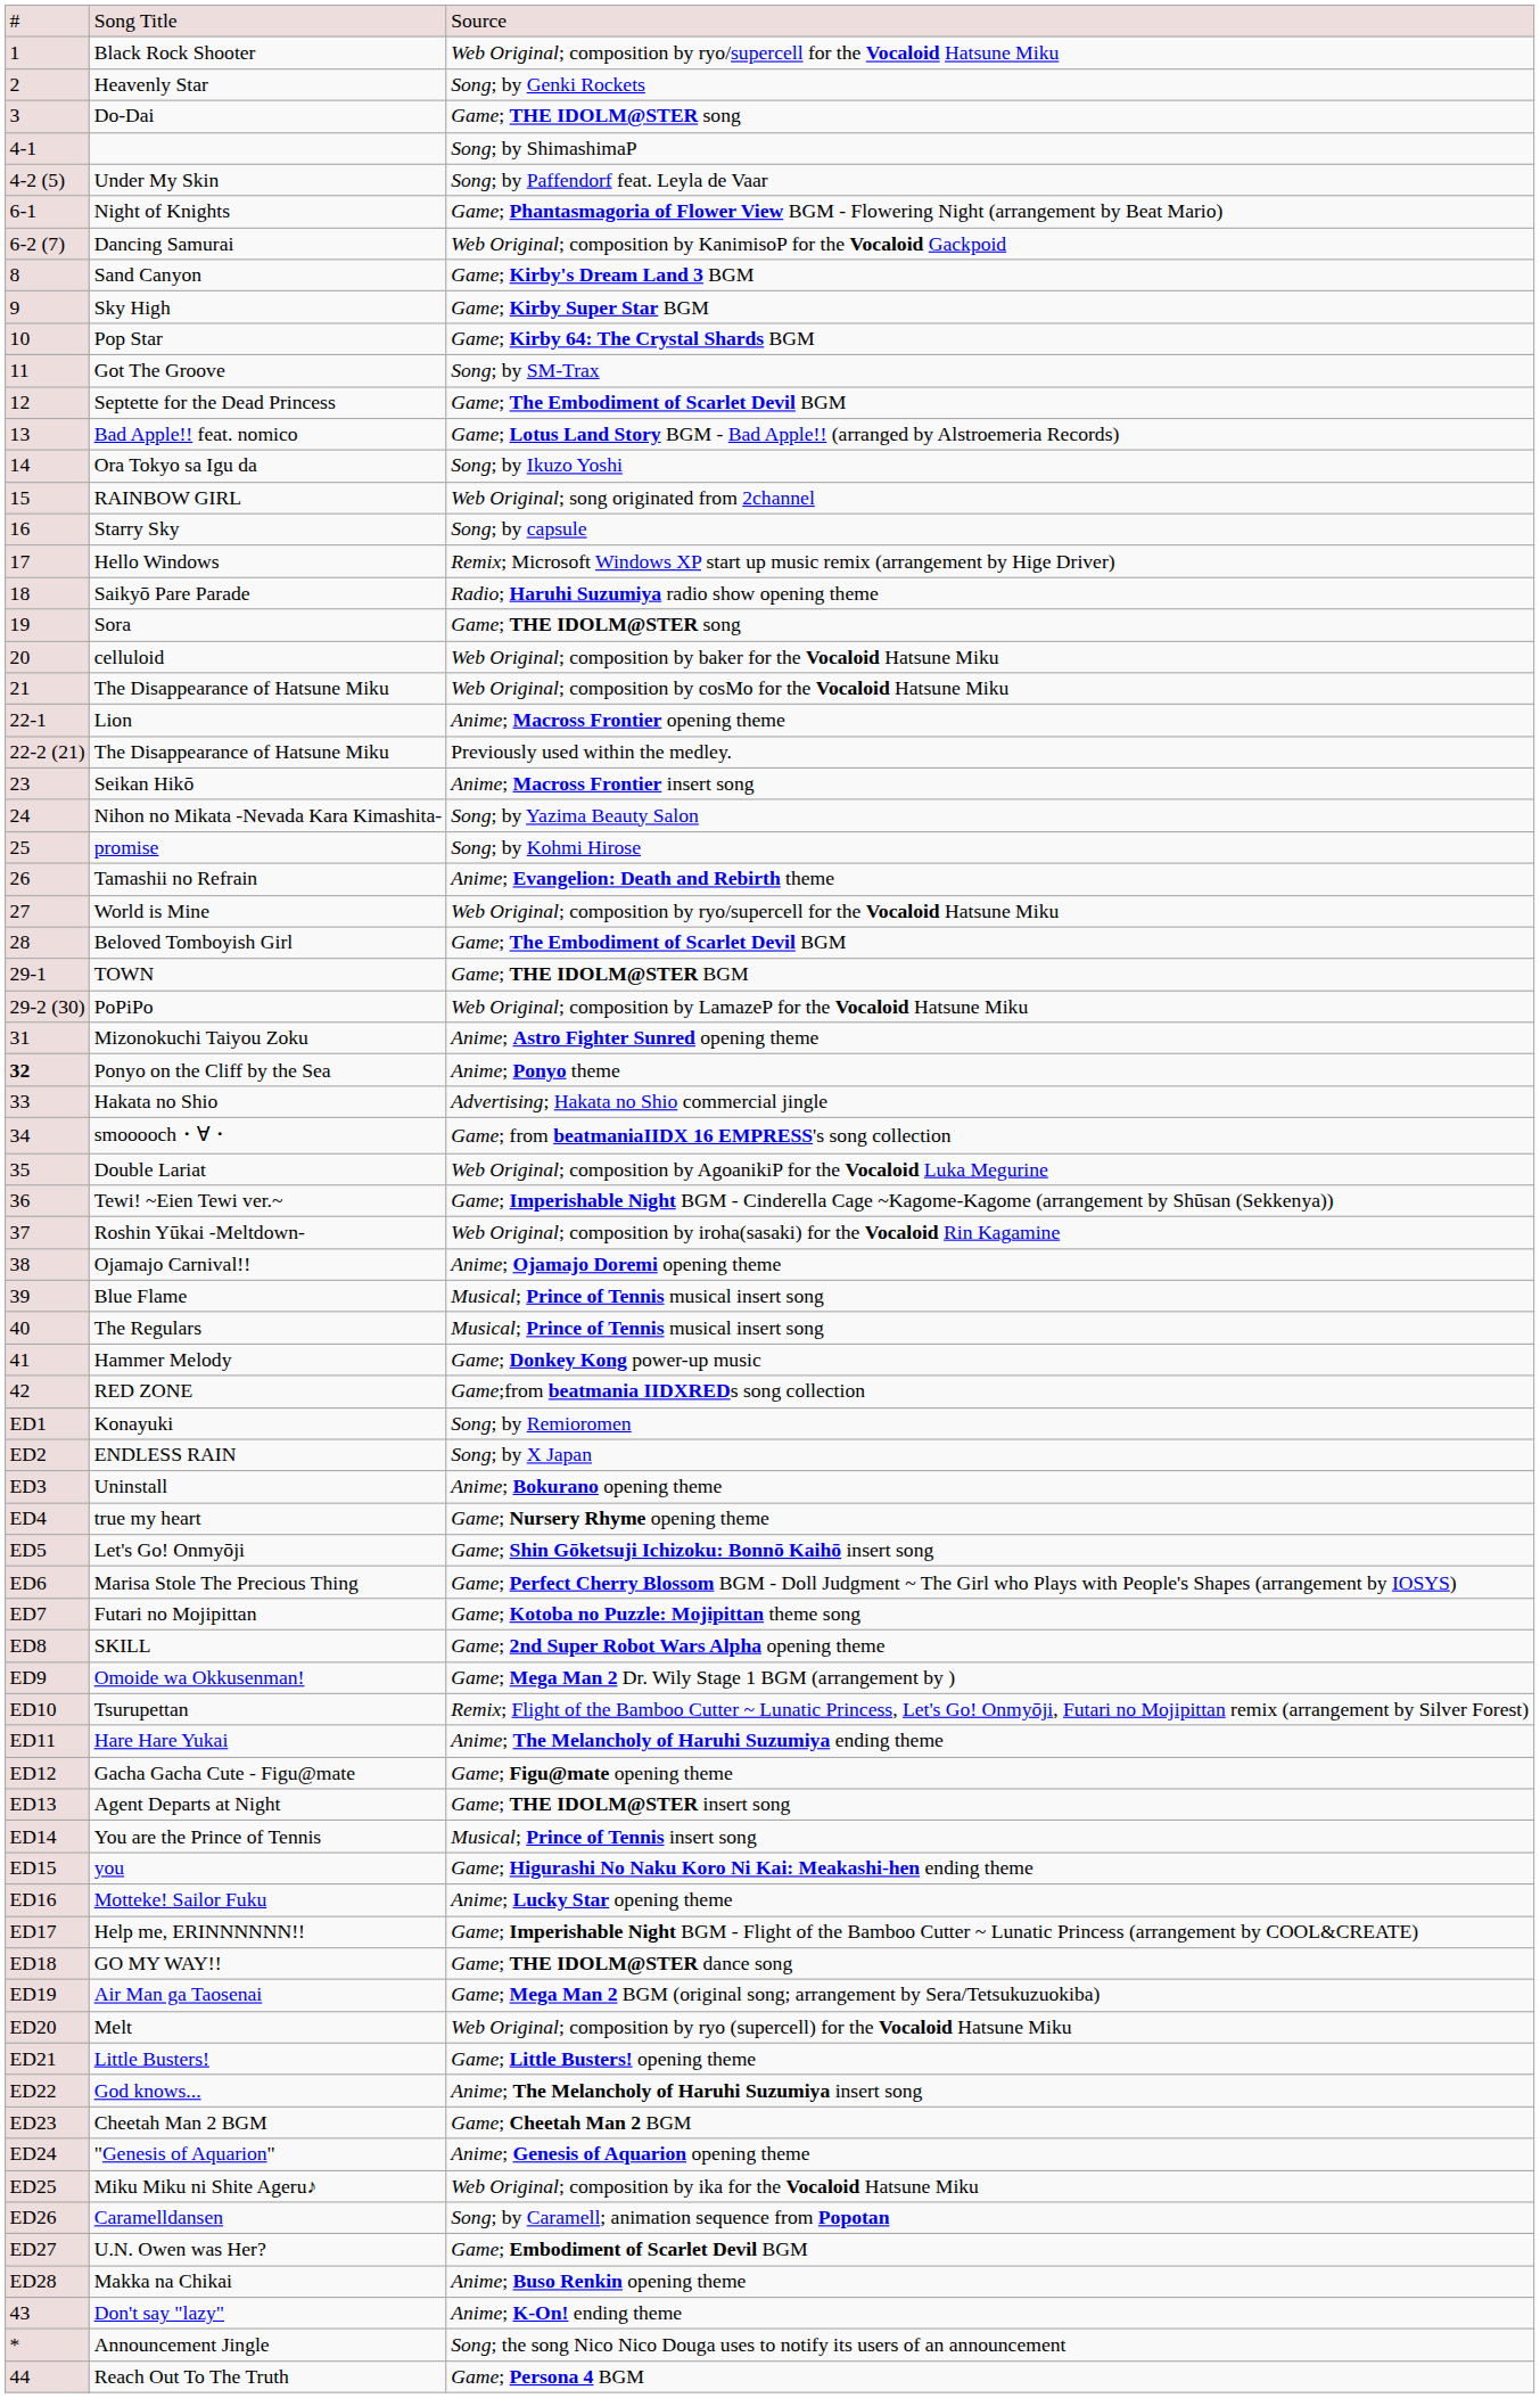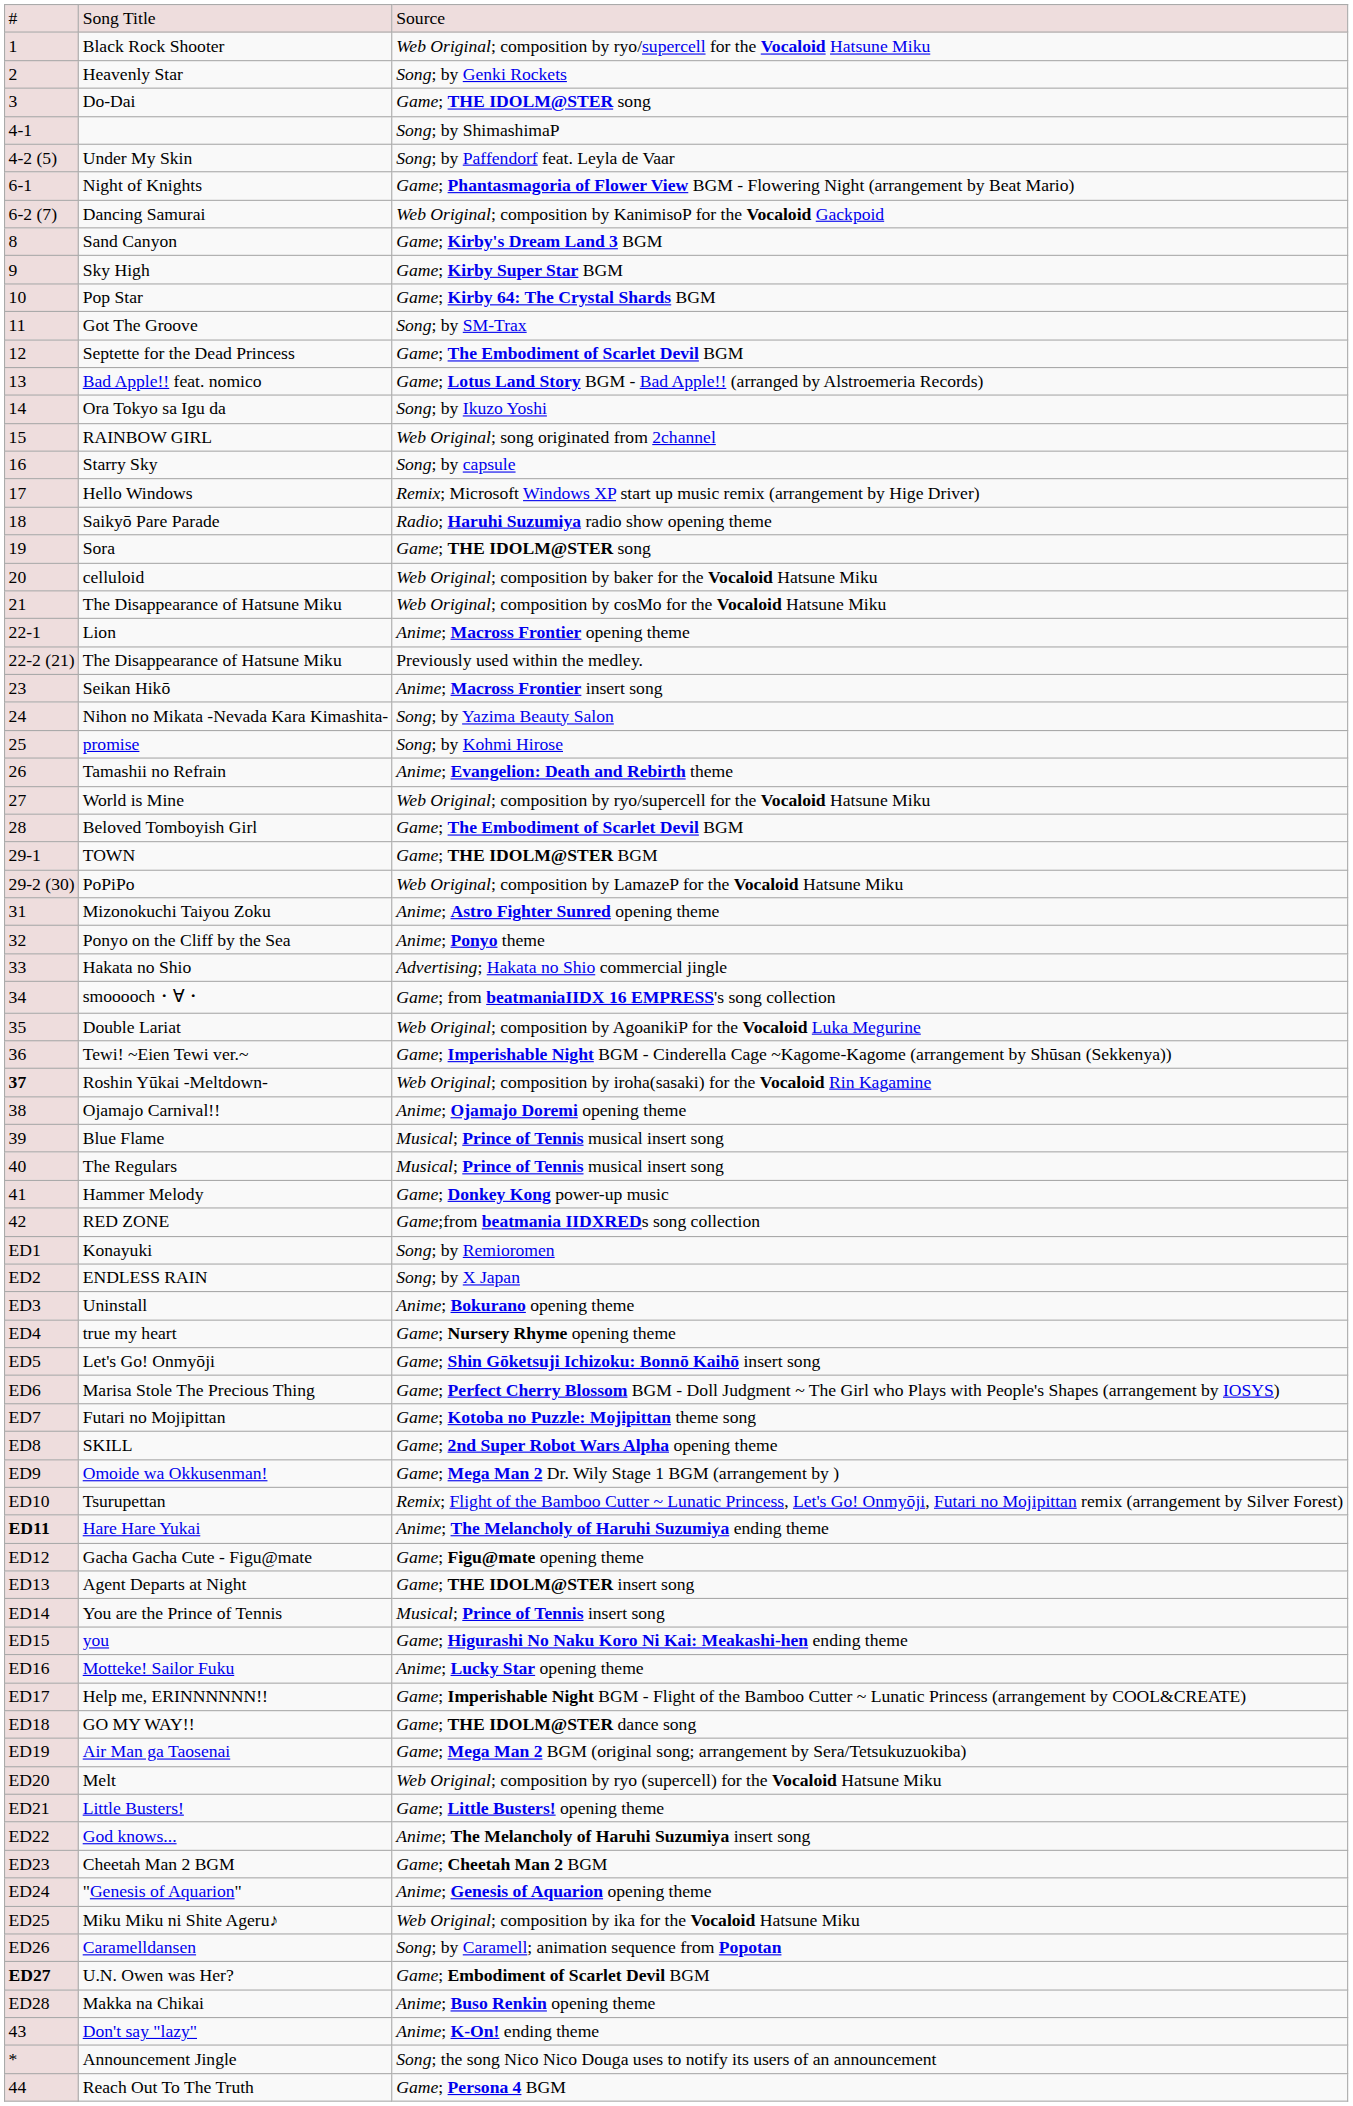Ponyo on the Cliff by the Sea | column 1: bold -> normal
Roshin Yūkai -Meltdown- | column 1: normal -> bold
Hare Hare Yukai | column 1: normal -> bold
U.N. Owen was Her? | column 1: normal -> bold
